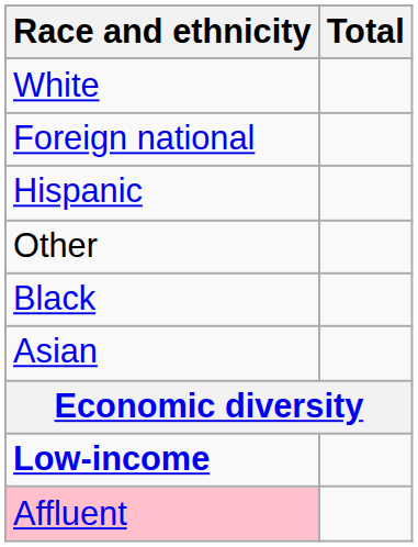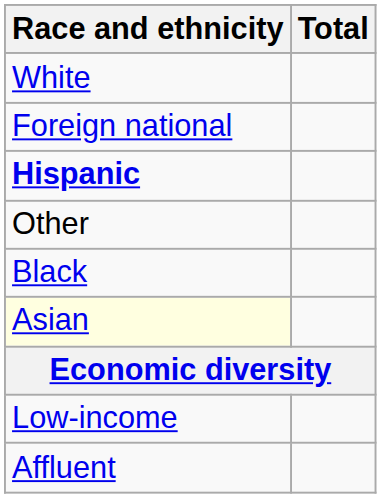Hispanic | Race and ethnicity: normal -> bold
Asian | Race and ethnicity: no background -> lightyellow background
Low-income | Race and ethnicity: bold -> normal
Affluent | Race and ethnicity: pink background -> no background
